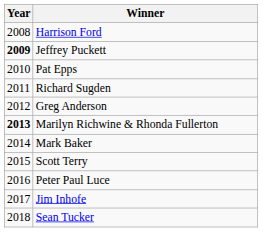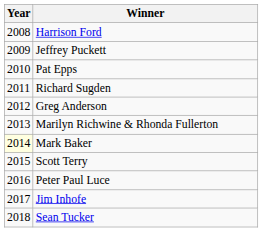Jeffrey Puckett | Year: bold -> normal
Marilyn Richwine & Rhonda Fullerton | Year: bold -> normal
Mark Baker | Year: no background -> lightyellow background
